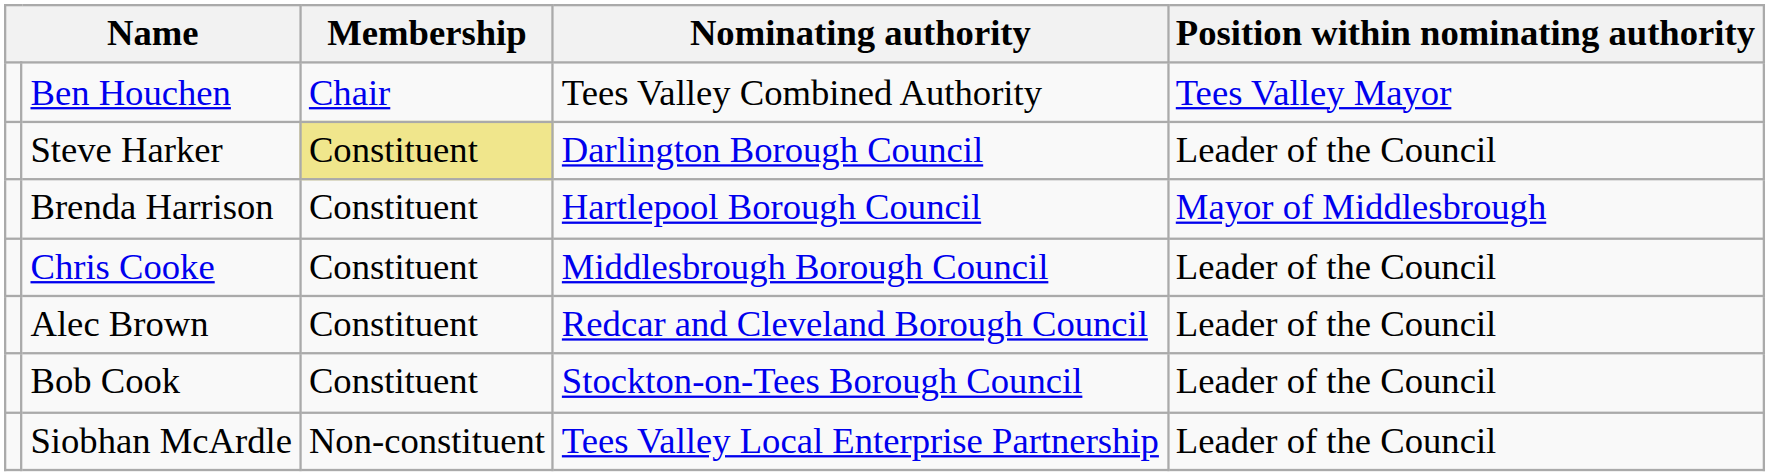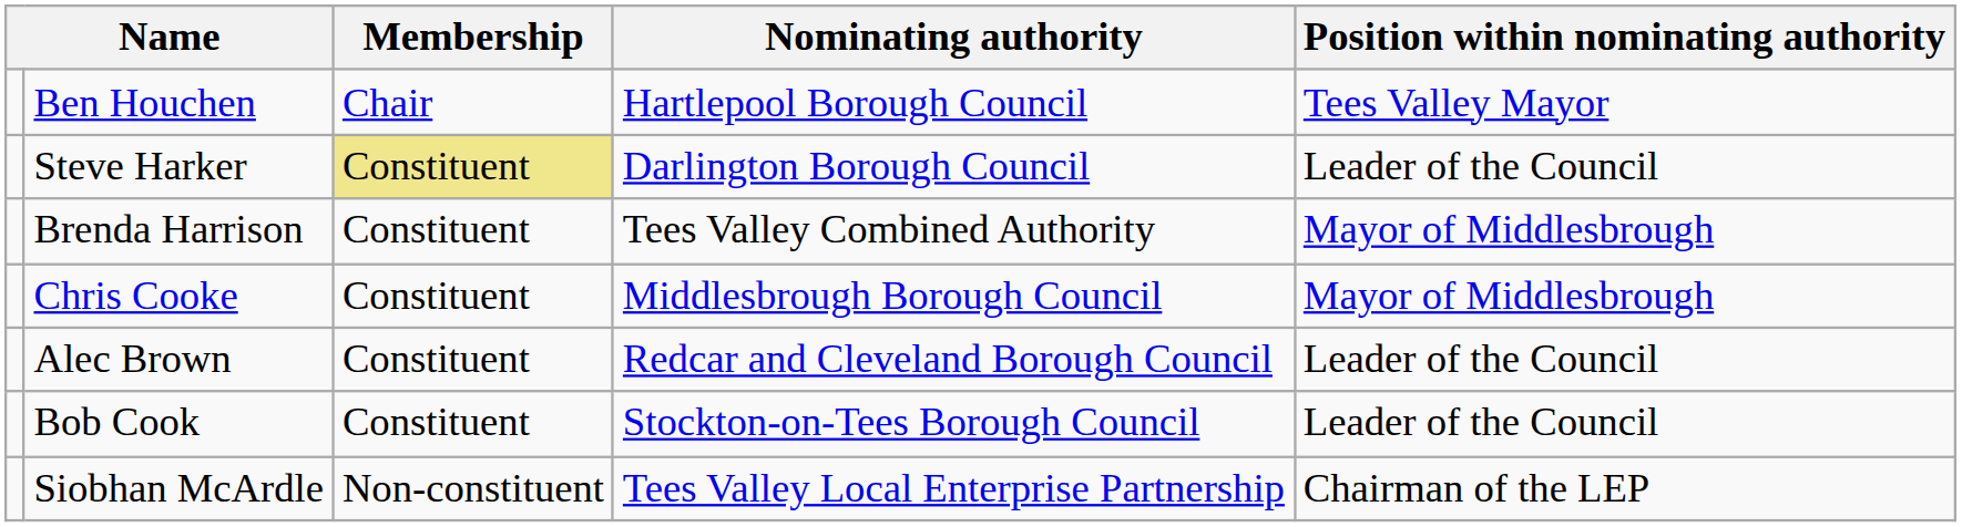Ben Houchen | Nominating authority: Tees Valley Combined Authority -> Hartlepool Borough Council
Brenda Harrison | Nominating authority: Hartlepool Borough Council -> Tees Valley Combined Authority
Chris Cooke | Position within nominating authority: Leader of the Council -> Mayor of Middlesbrough
Siobhan McArdle | Position within nominating authority: Leader of the Council -> Chairman of the LEP
